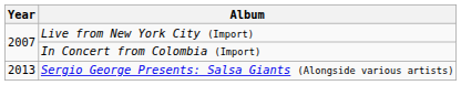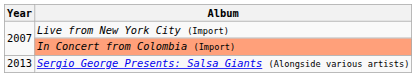In Concert from Colombia (Import) | Album: no background -> lightsalmon background
